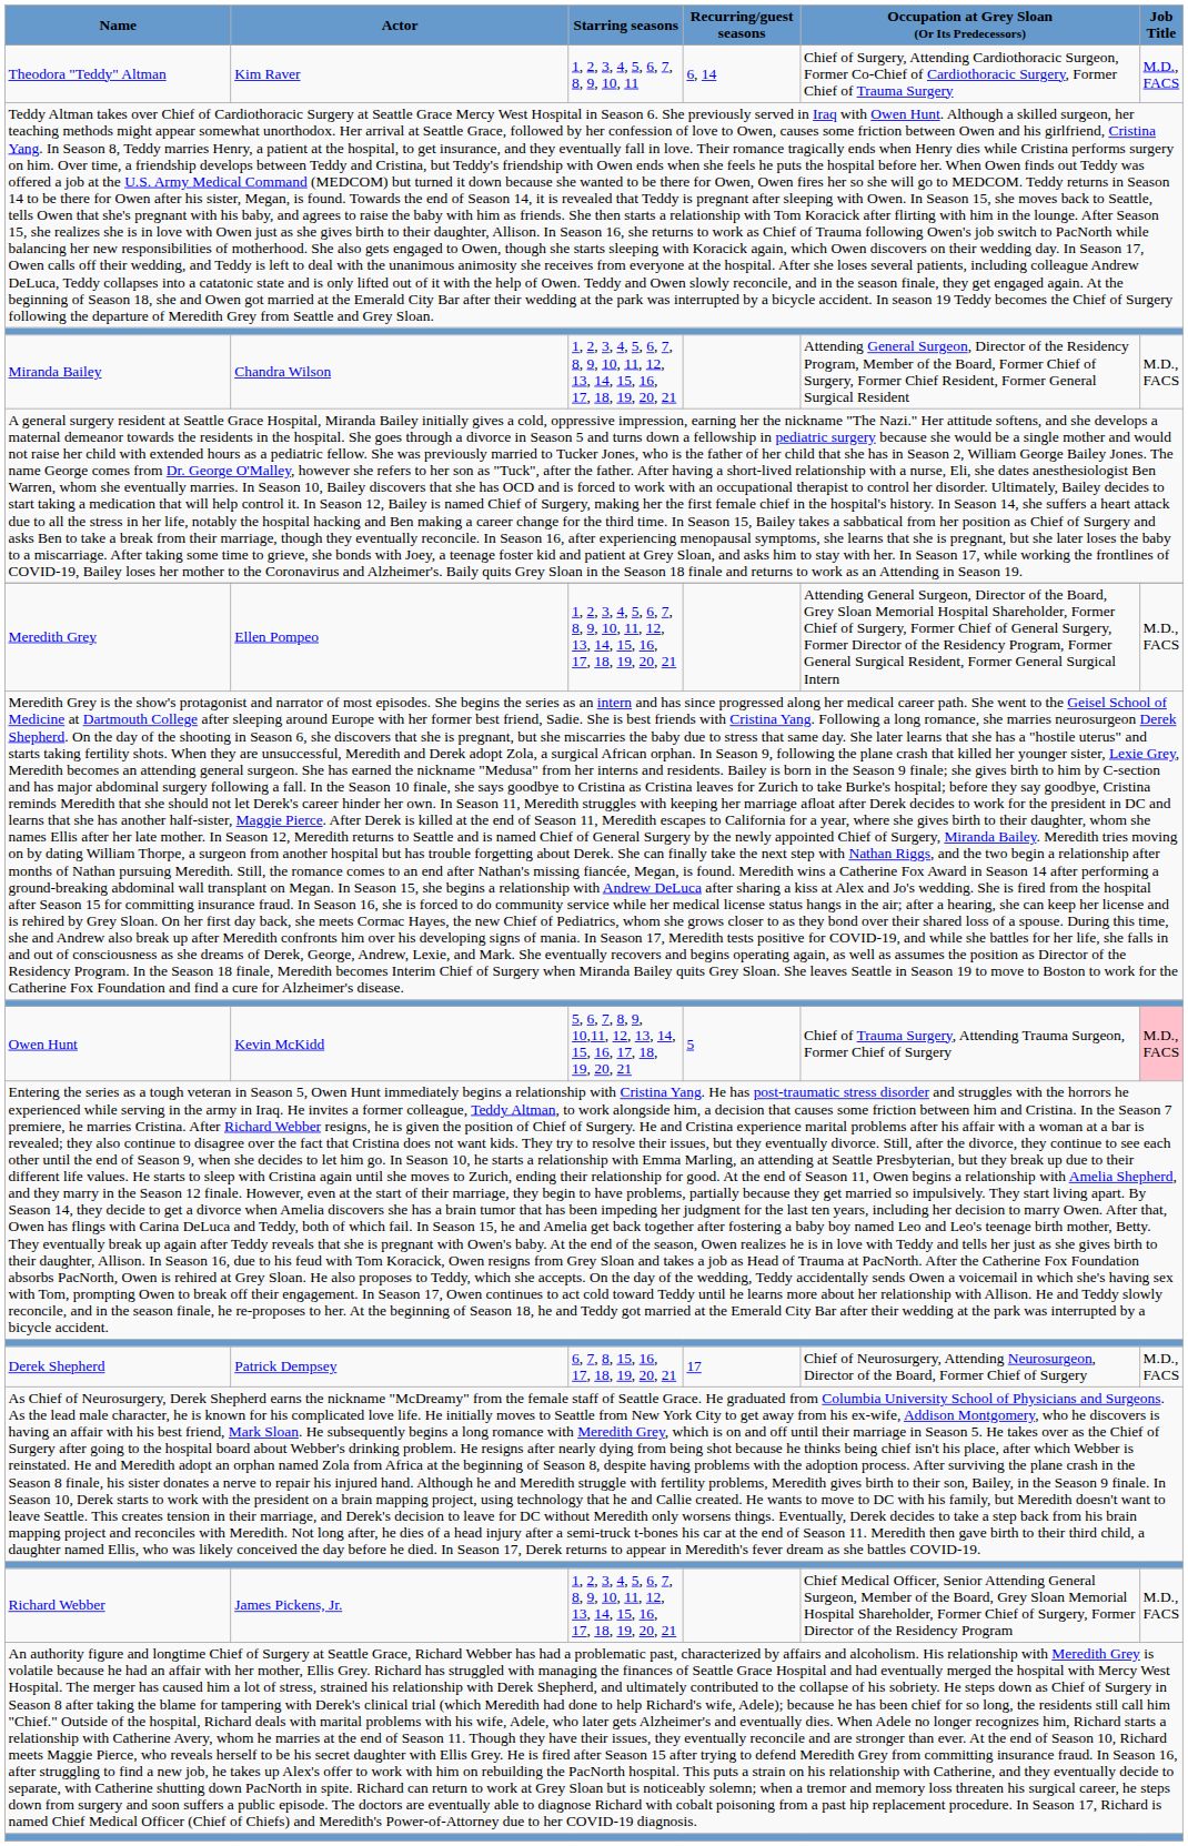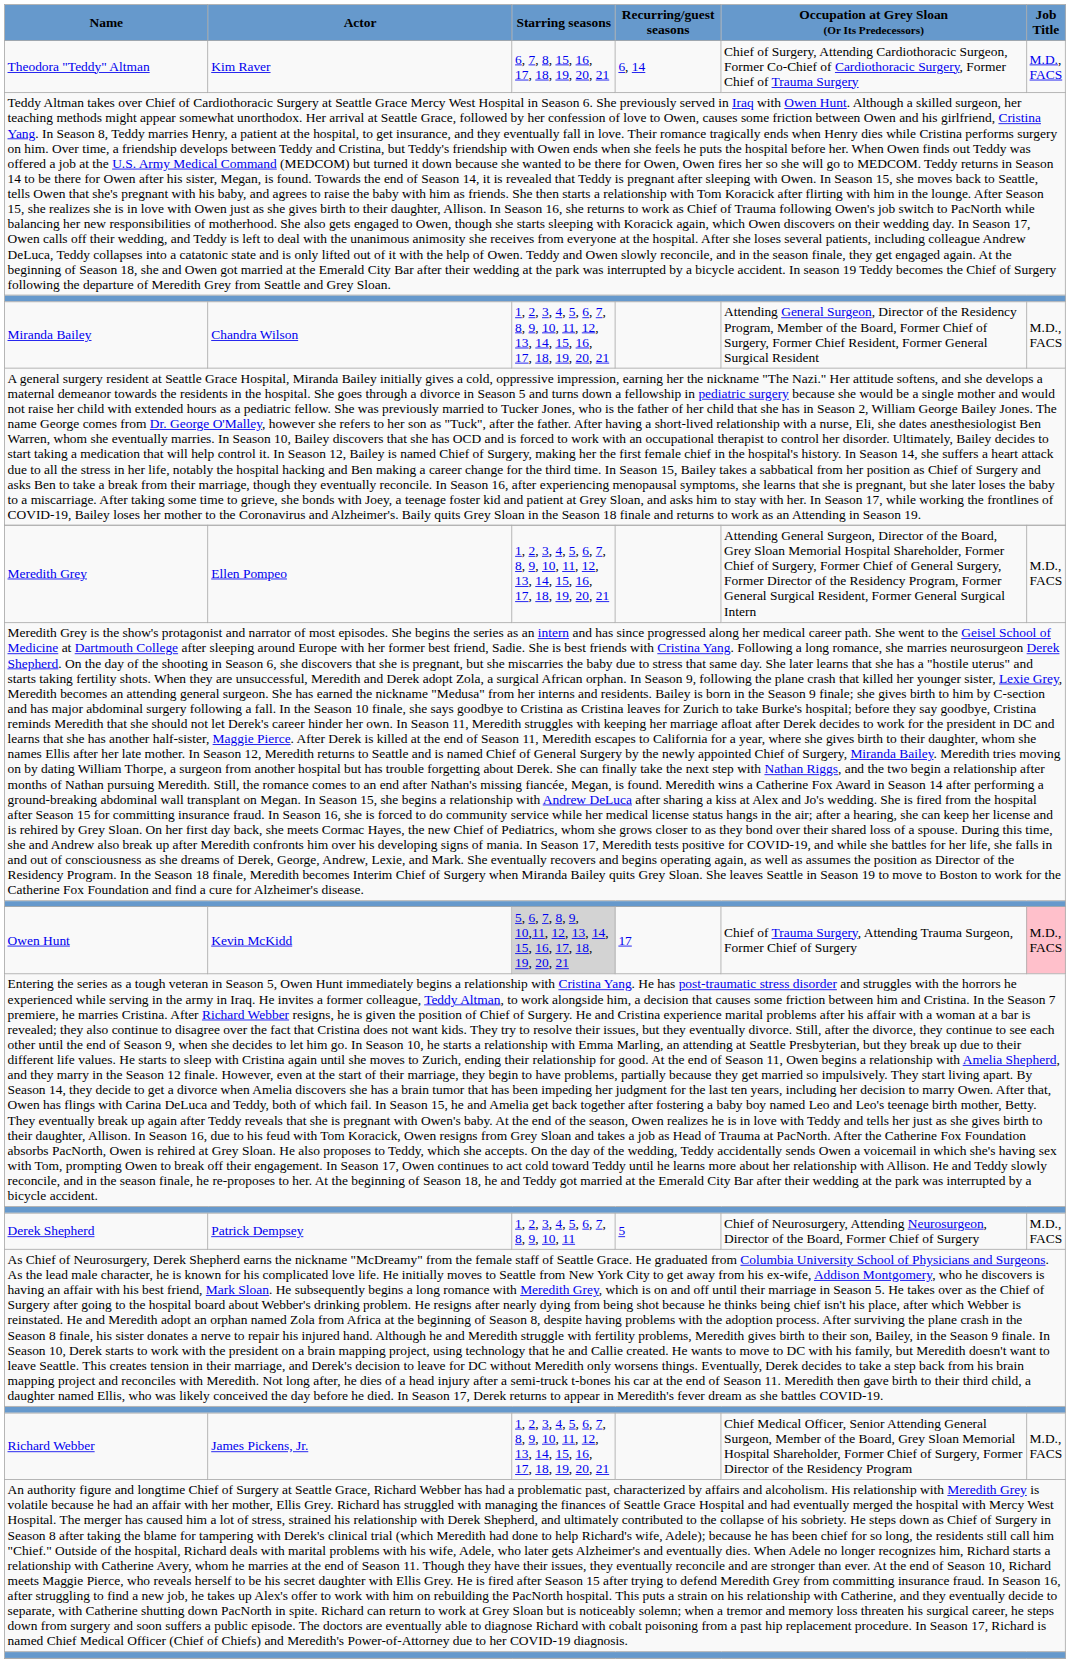Theodora "Teddy" Altman | Starring seasons: 1, 2, 3, 4, 5, 6, 7, 8, 9, 10, 11 -> 6, 7, 8, 15, 16, 17, 18, 19, 20, 21
Owen Hunt | Starring seasons: no background -> lightgrey background
Owen Hunt | Recurring/guest seasons: 5 -> 17
Derek Shepherd | Starring seasons: 6, 7, 8, 15, 16, 17, 18, 19, 20, 21 -> 1, 2, 3, 4, 5, 6, 7, 8, 9, 10, 11
Derek Shepherd | Recurring/guest seasons: 17 -> 5
